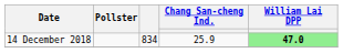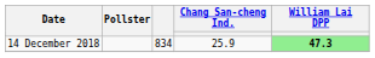14 December 2018 | William Lai DPP: 47.0 -> 47.3
